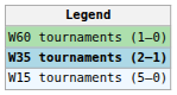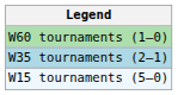row 3 | column 1: bold -> normal
